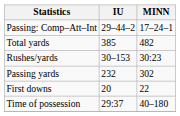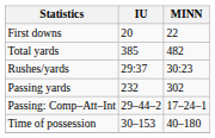rows swapped: First downs <-> Passing: Comp–Att–Int
Rushes/yards | IU: 30–153 -> 29:37
Time of possession | IU: 29:37 -> 30–153
